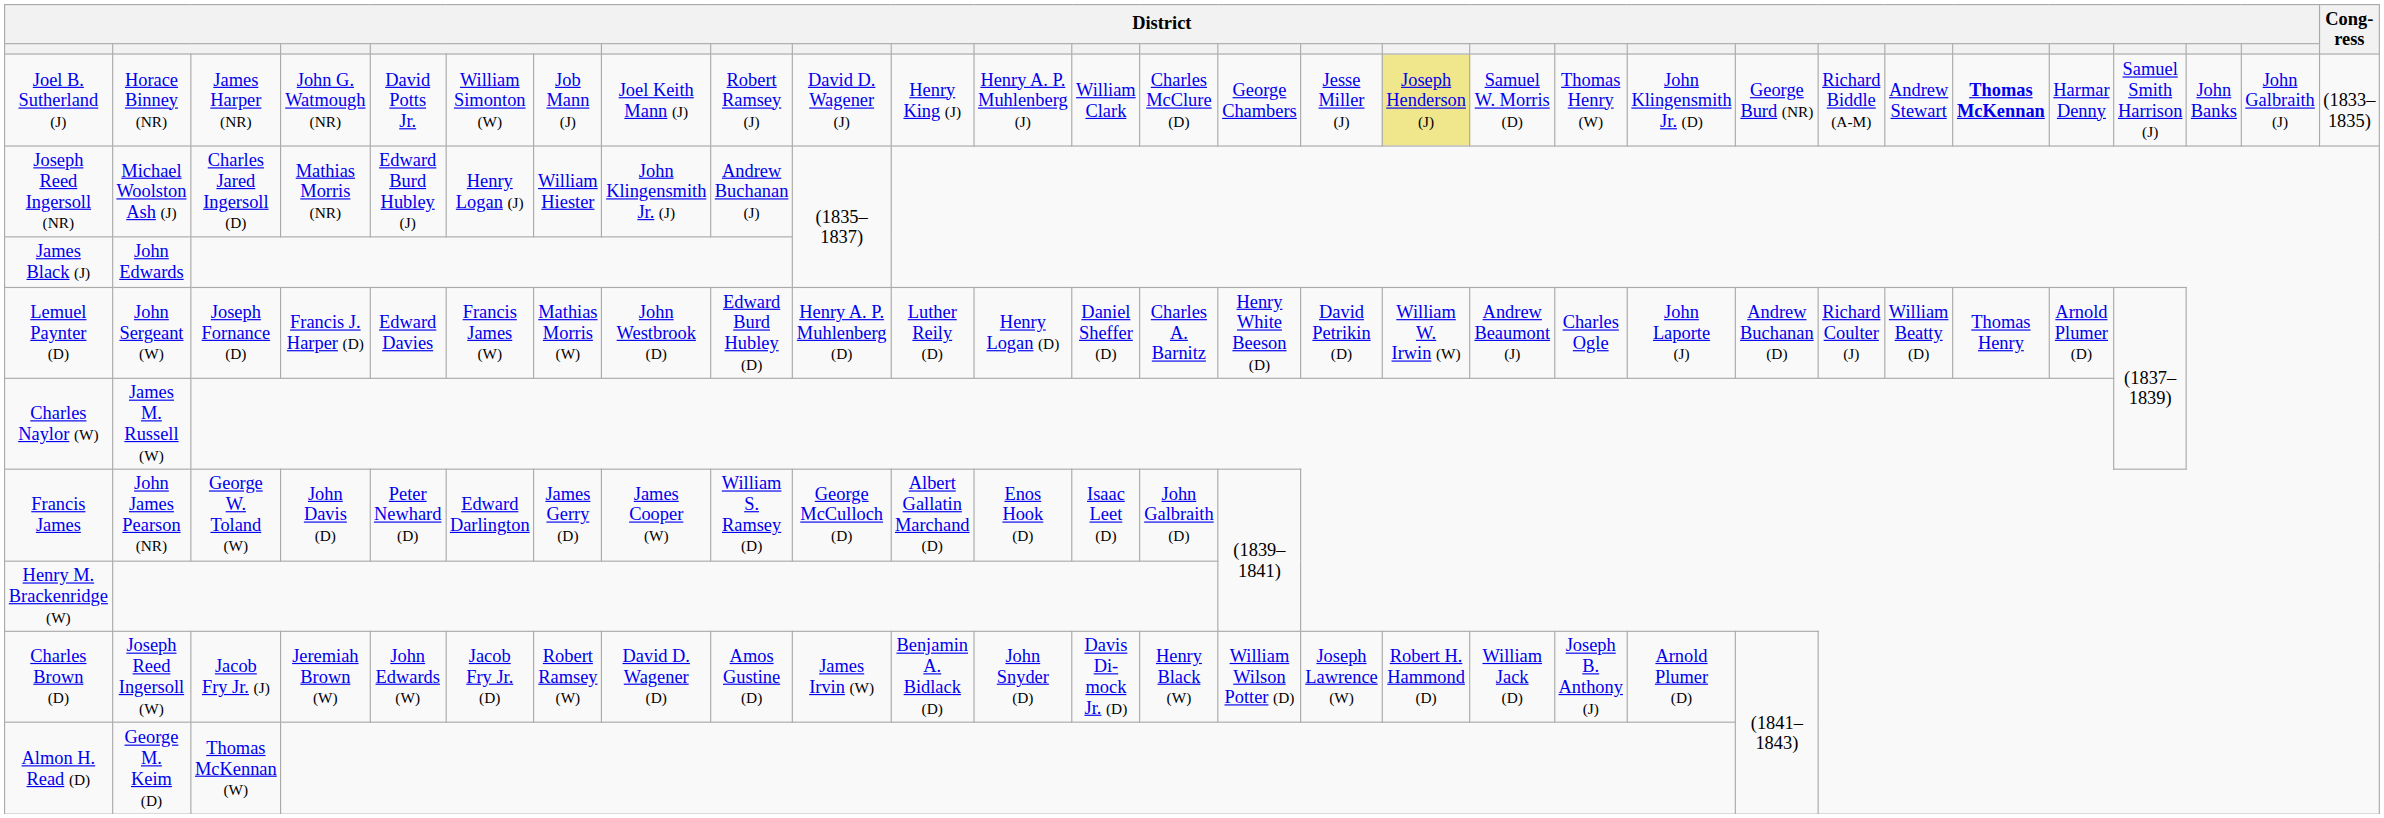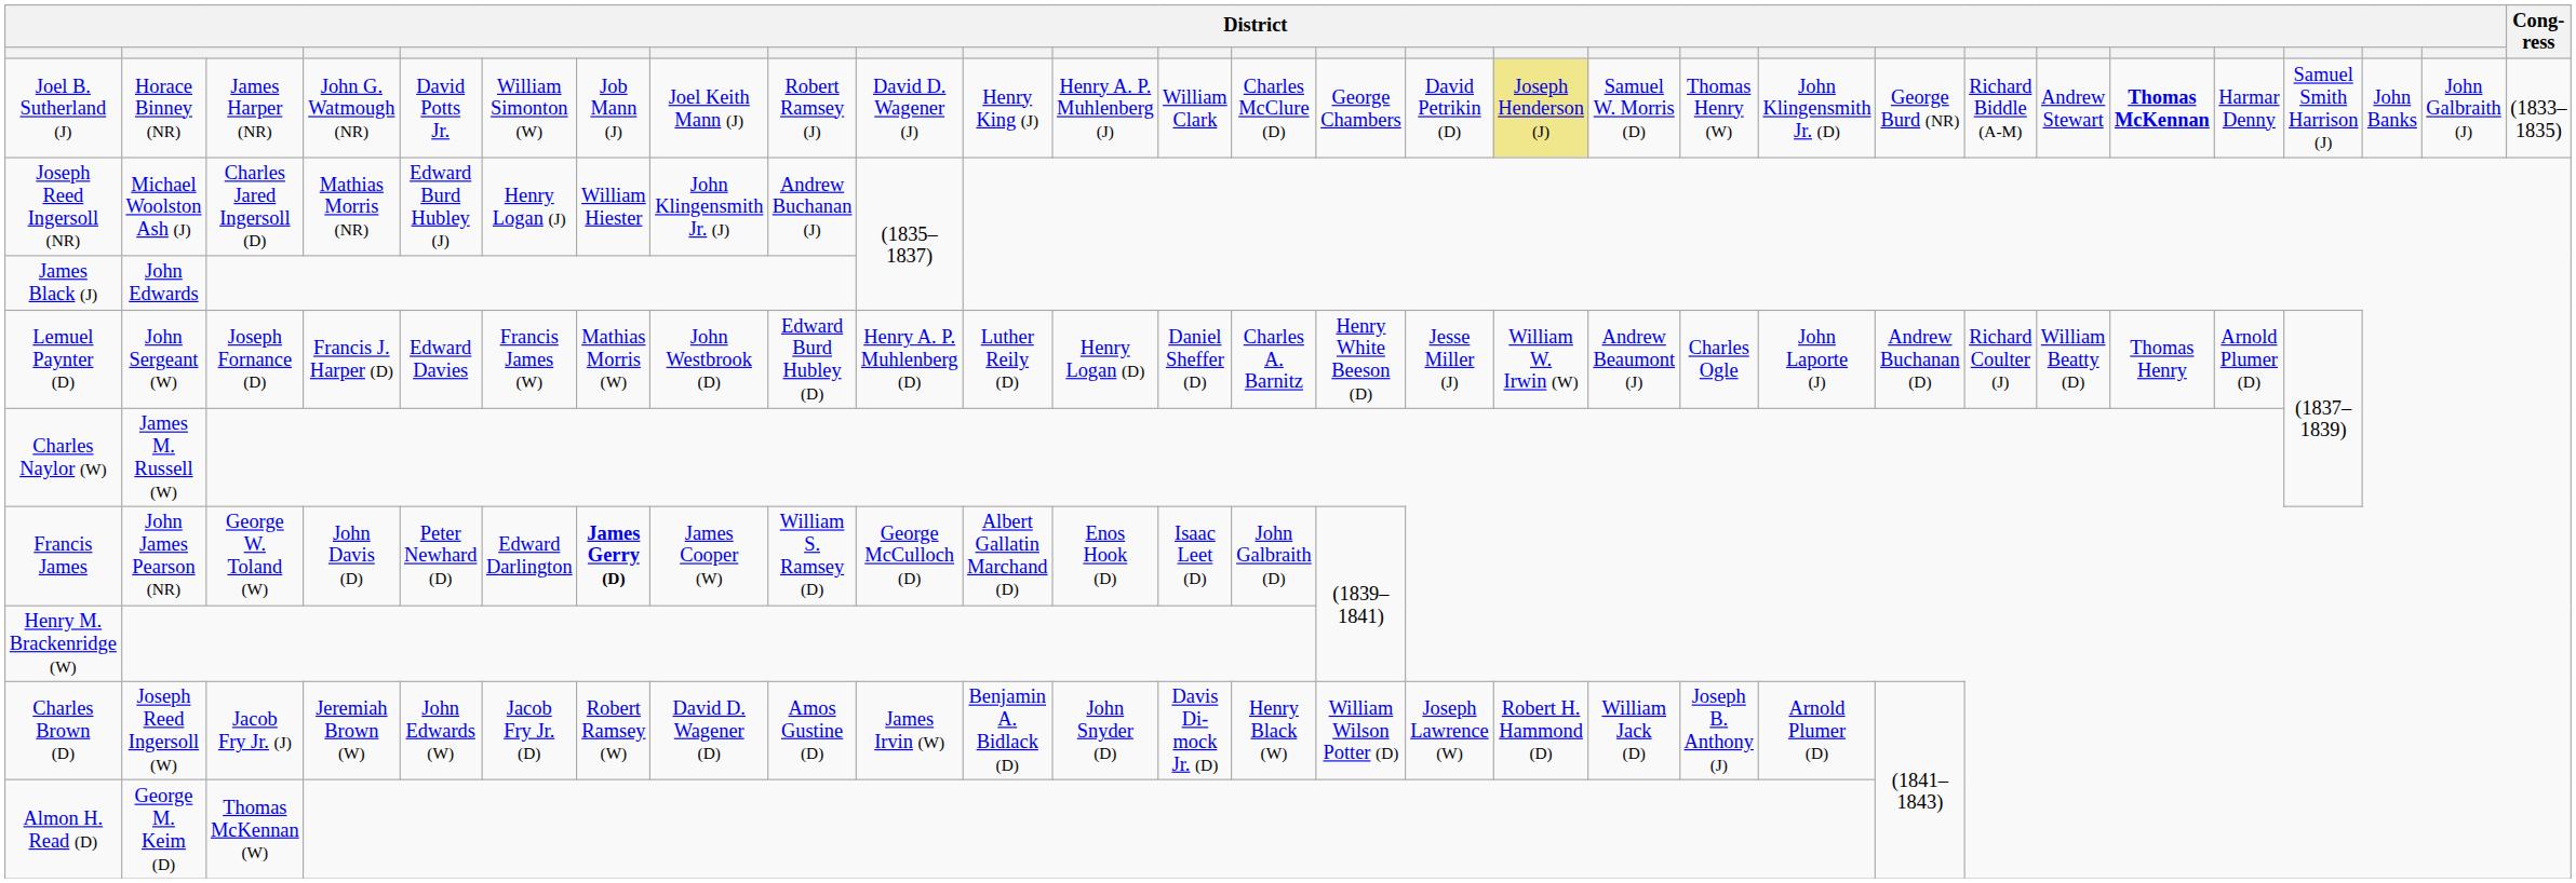Joel B. Sutherland (J) | column 16: Jesse Miller (J) -> David Petrikin (D)
Lemuel Paynter (D) | column 16: David Petrikin (D) -> Jesse Miller (J)
Francis James | column 7: normal -> bold
